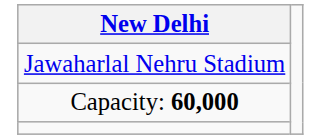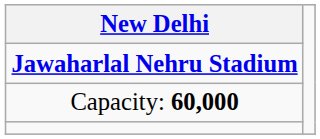Jawaharlal Nehru Stadium | New Delhi: normal -> bold
